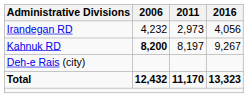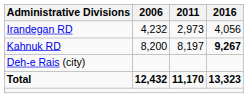Kahnuk RD | 2006: bold -> normal
Kahnuk RD | 2016: normal -> bold
